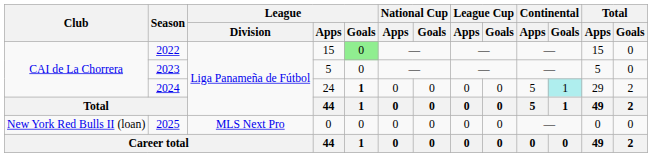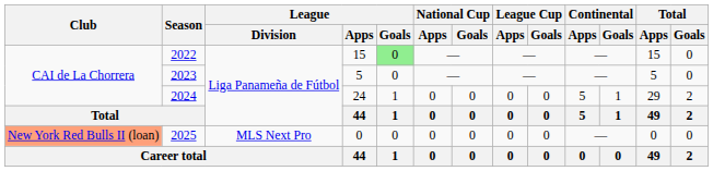2024 | League / Goals: bold -> normal
2024 | Continental / Goals: paleturquoise background -> no background
2025 | Club: no background -> lightsalmon background
